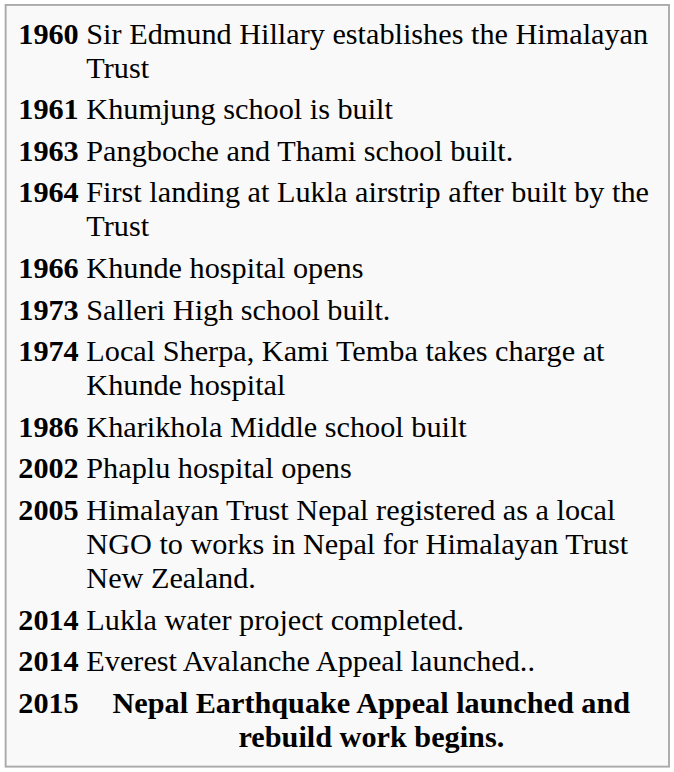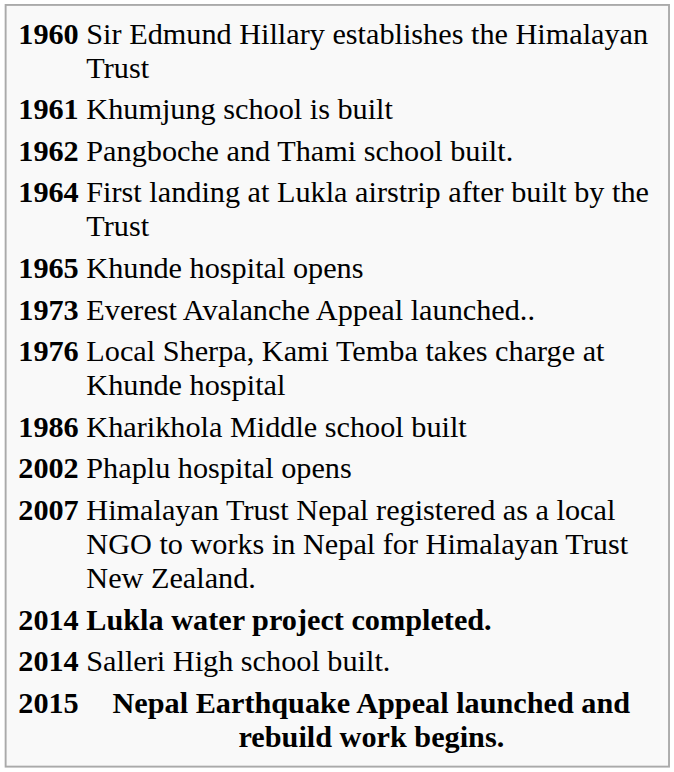row 3 | column 1: 1963 -> 1962
row 5 | column 1: 1966 -> 1965
row 6 | column 2: Salleri High school built. -> Everest Avalanche Appeal launched..
row 7 | column 1: 1974 -> 1976
row 10 | column 1: 2005 -> 2007
row 11 | column 2: normal -> bold
row 12 | column 2: Everest Avalanche Appeal launched.. -> Salleri High school built.
